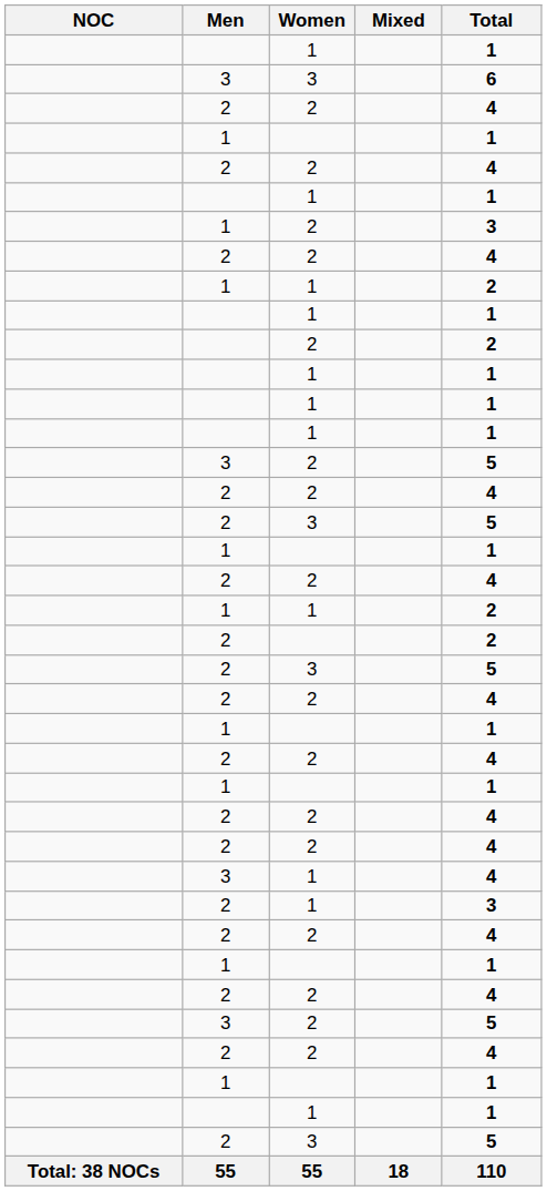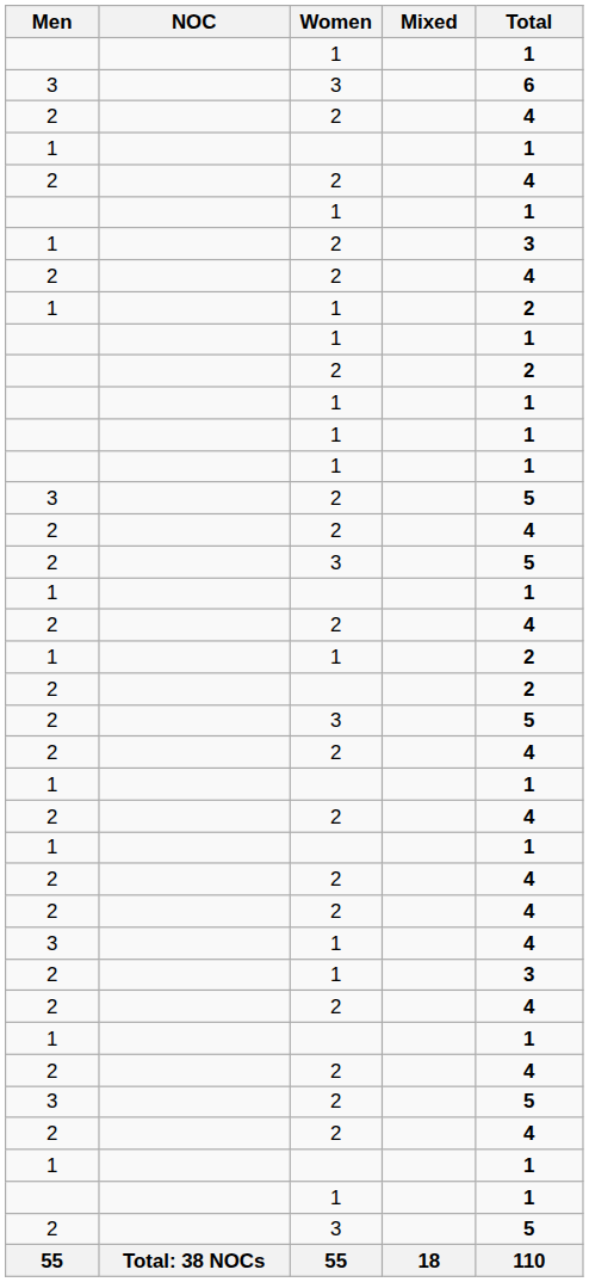columns swapped: NOC <-> Men
